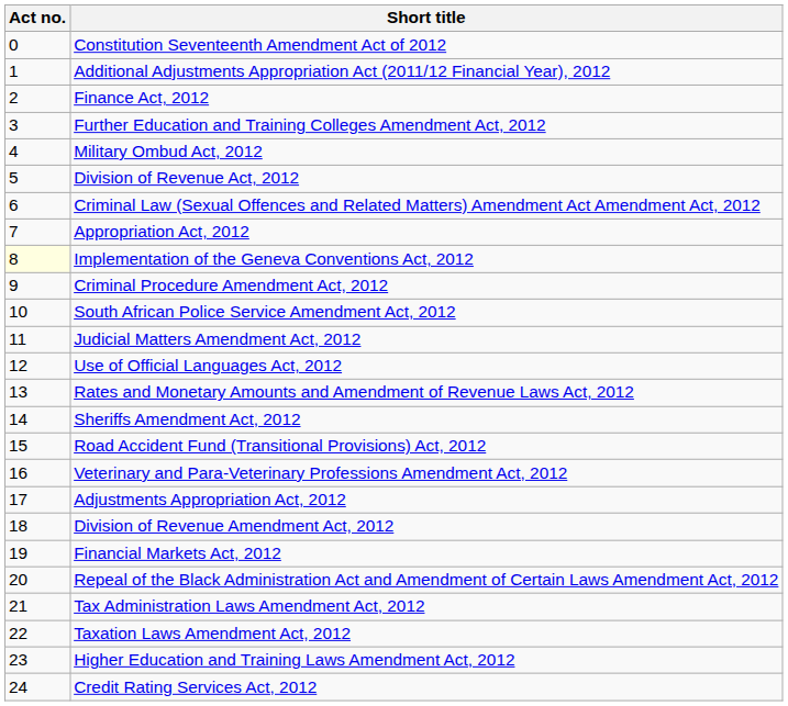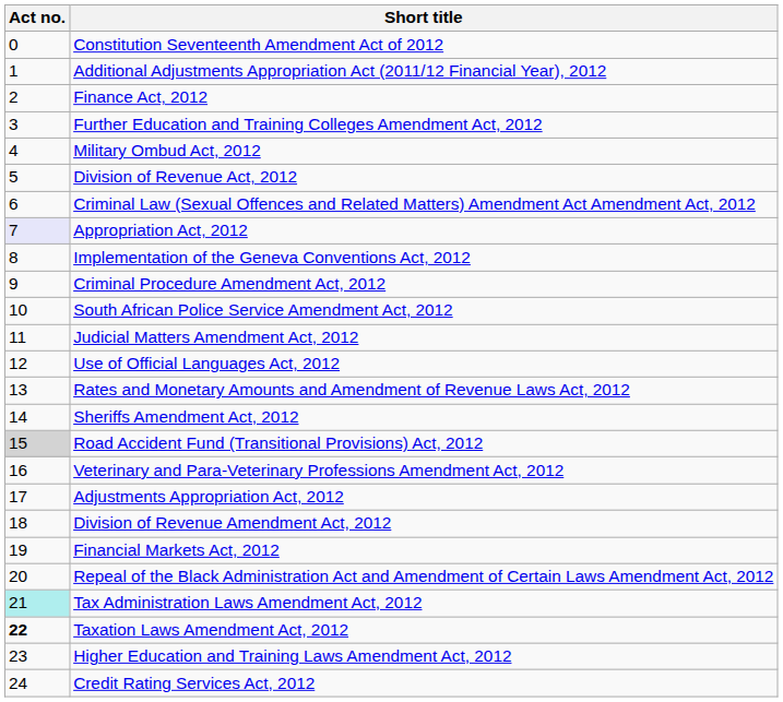Appropriation Act, 2012 | Act no.: no background -> lavender background
Implementation of the Geneva Conventions Act, 2012 | Act no.: lightyellow background -> no background
Road Accident Fund (Transitional Provisions) Act, 2012 | Act no.: no background -> lightgrey background
Tax Administration Laws Amendment Act, 2012 | Act no.: no background -> paleturquoise background
Taxation Laws Amendment Act, 2012 | Act no.: normal -> bold
